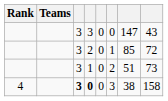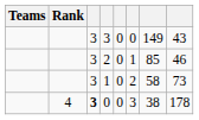columns swapped: Rank <-> Teams
row 2 | column 7: 147 -> 149
row 3 | column 8: 72 -> 46
row 4 | column 7: 51 -> 58
row 5 | column 4: bold -> normal
row 5 | column 8: 158 -> 178
